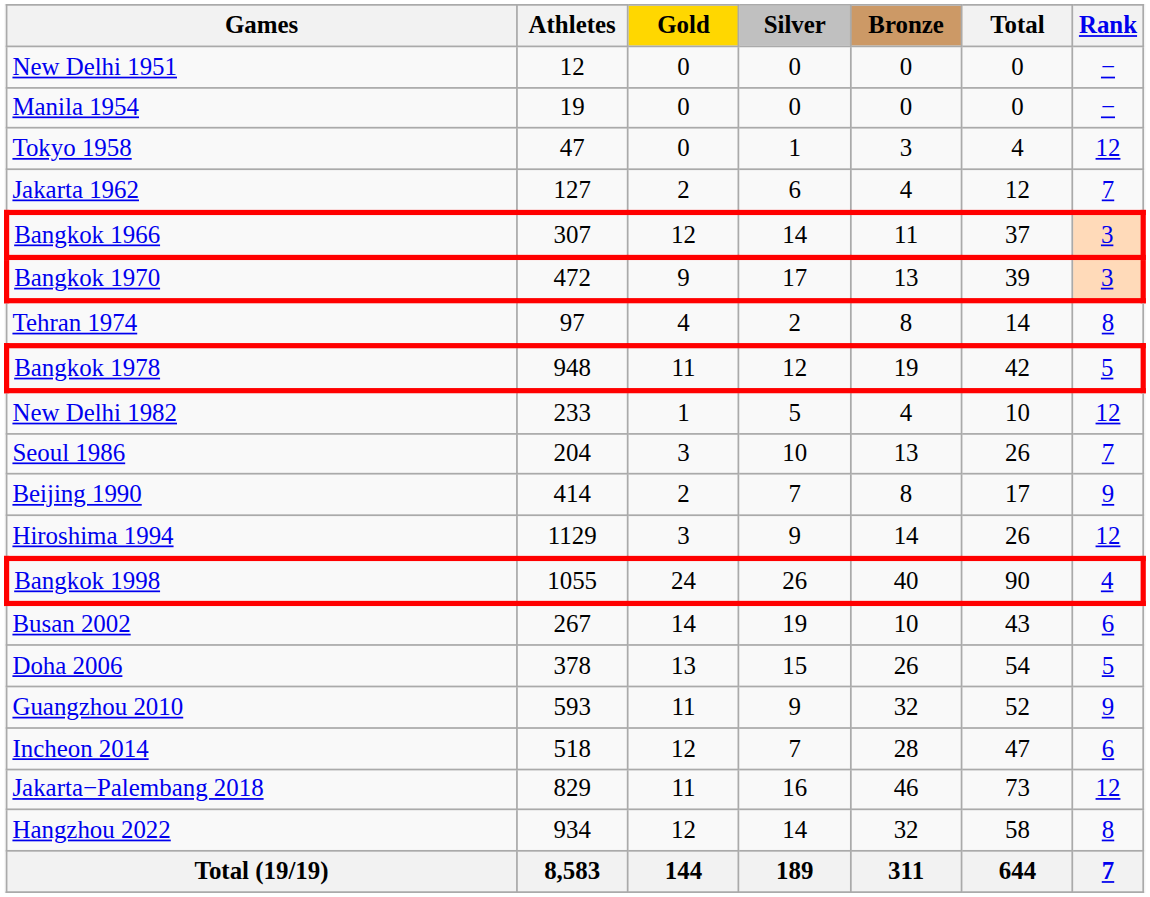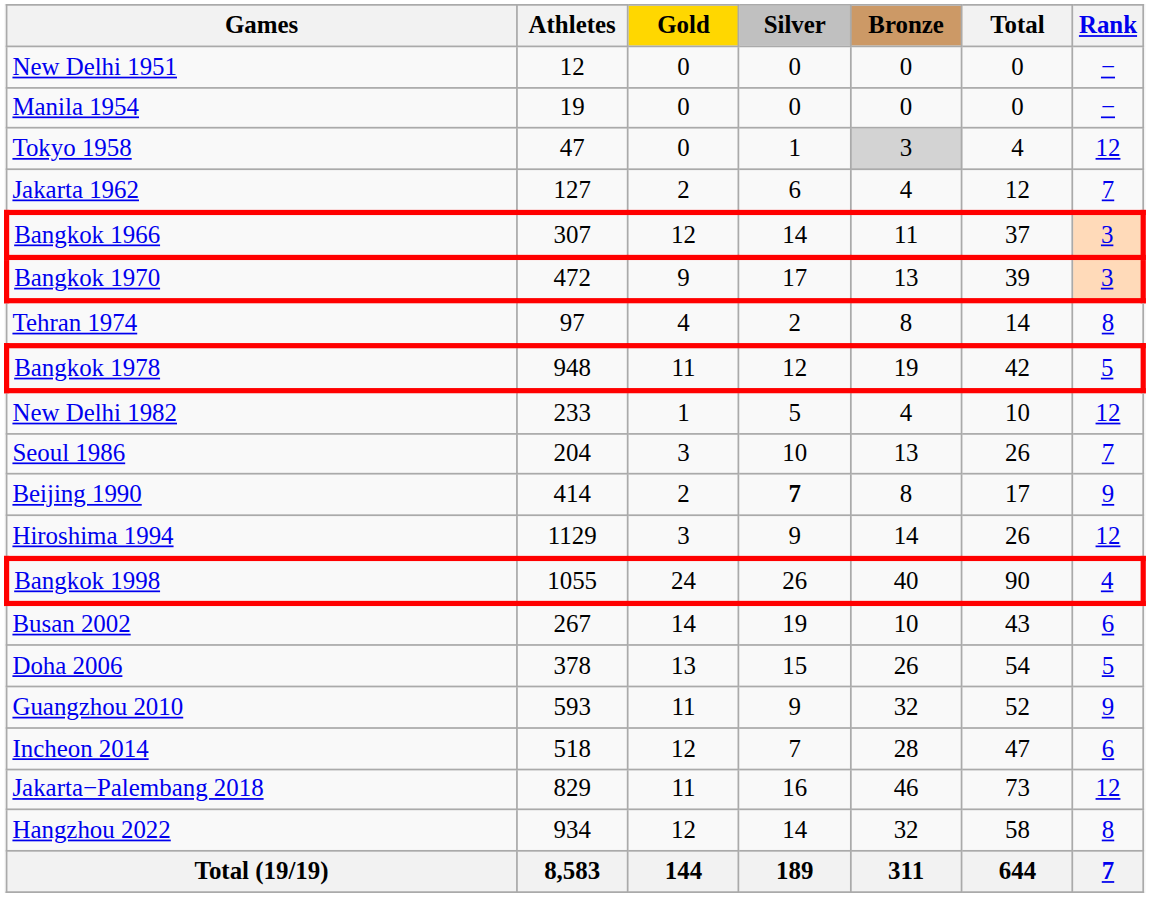Tokyo 1958 | Bronze: no background -> lightgrey background
Beijing 1990 | Silver: normal -> bold
